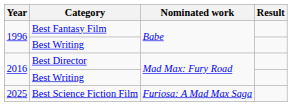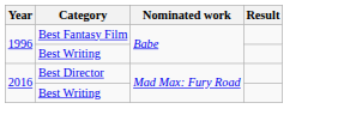- row: 2025 | Best Science Fiction Film | Furiosa: A Mad Max Saga
